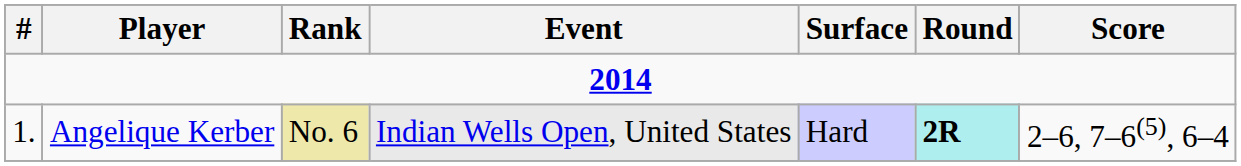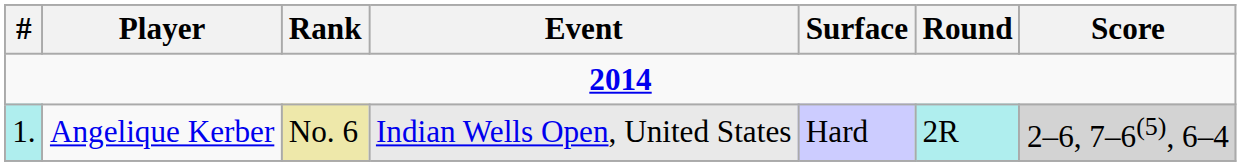Angelique Kerber | #: no background -> paleturquoise background
Angelique Kerber | Round: bold -> normal
Angelique Kerber | Score: no background -> lightgrey background
